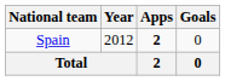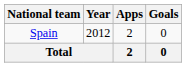Spain | Apps: bold -> normal
